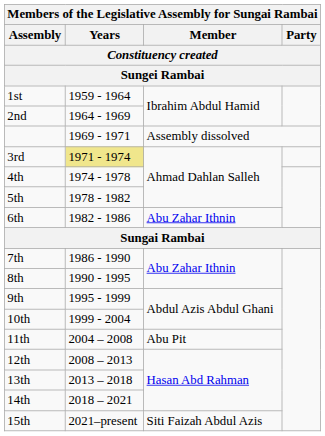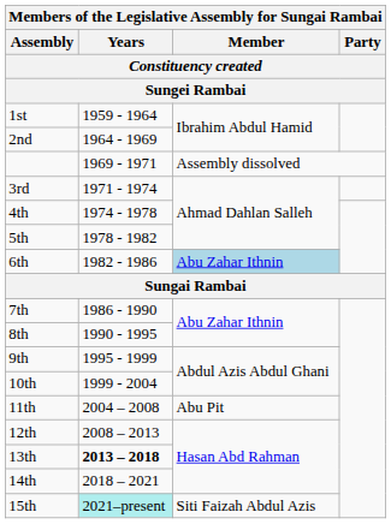3rd | Years: khaki background -> no background
6th | Member: no background -> lightblue background
13th | Years: normal -> bold
15th | Years: no background -> paleturquoise background
